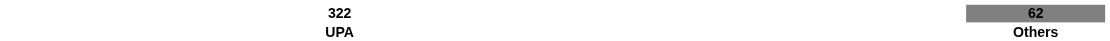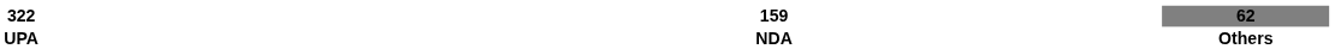+ column: 159 | NDA
